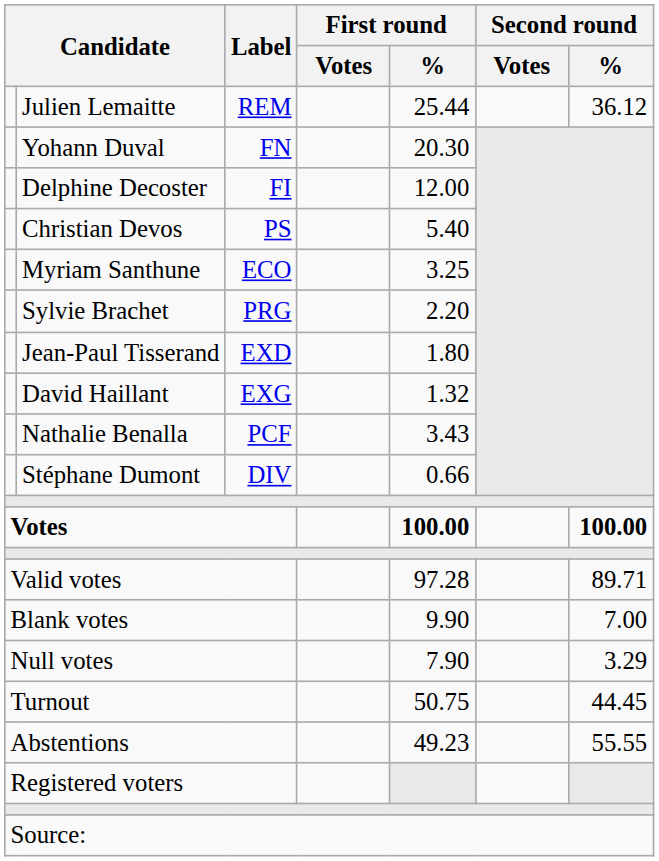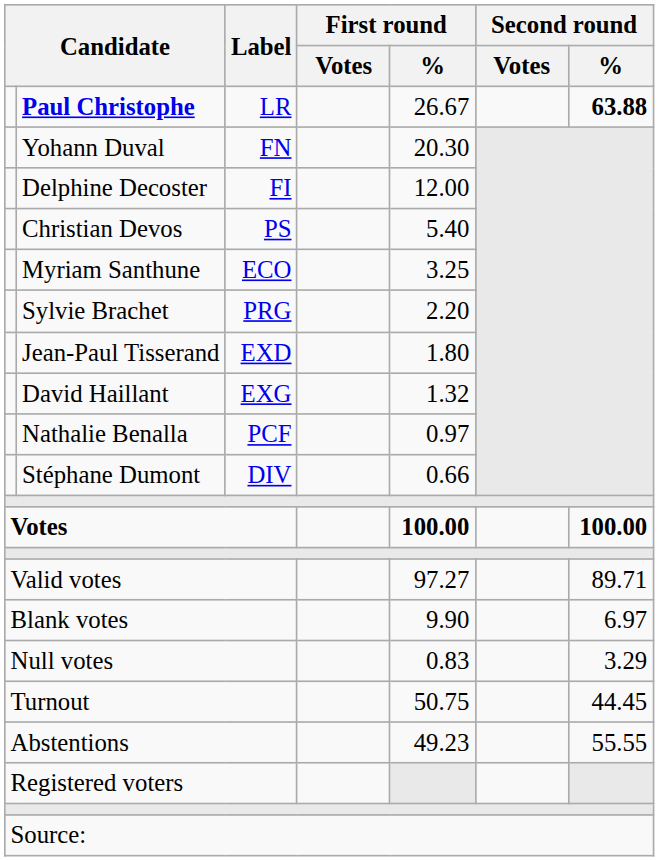+ row: Paul Christophe | LR | 26.67 | 63.88
- row: Julien Lemaitte | REM | 25.44 | 36.12
Nathalie Benalla | First round / %: 3.43 -> 0.97
Valid votes | First round / %: 97.28 -> 97.27
Blank votes | Second round / %: 7.00 -> 6.97
Null votes | First round / %: 7.90 -> 0.83
